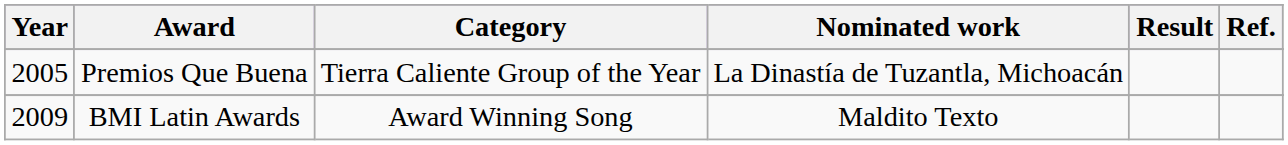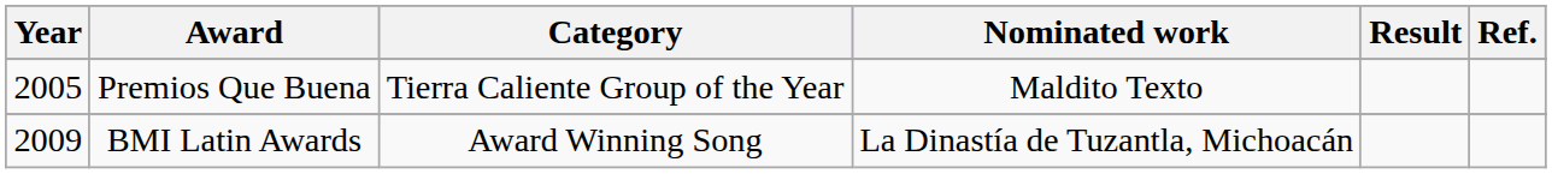Tierra Caliente Group of the Year | Nominated work: La Dinastía de Tuzantla, Michoacán -> Maldito Texto
Award Winning Song | Nominated work: Maldito Texto -> La Dinastía de Tuzantla, Michoacán
